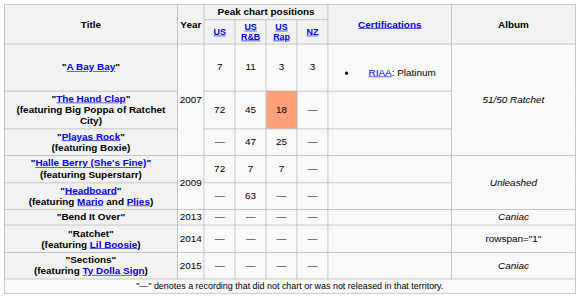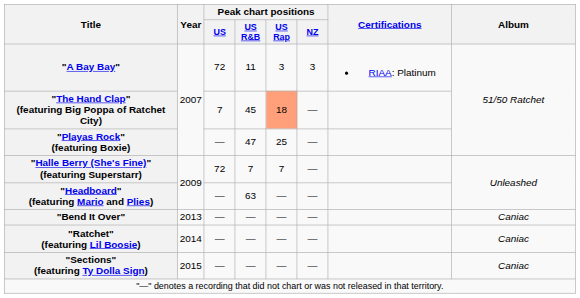"A Bay Bay" | Peak chart positions / US: 7 -> 72
"The Hand Clap" (featuring Big Poppa of Ratchet City) | Peak chart positions / US: 72 -> 7
"Ratchet" (featuring Lil Boosie) | Album: rowspan="1" -> Caniac
